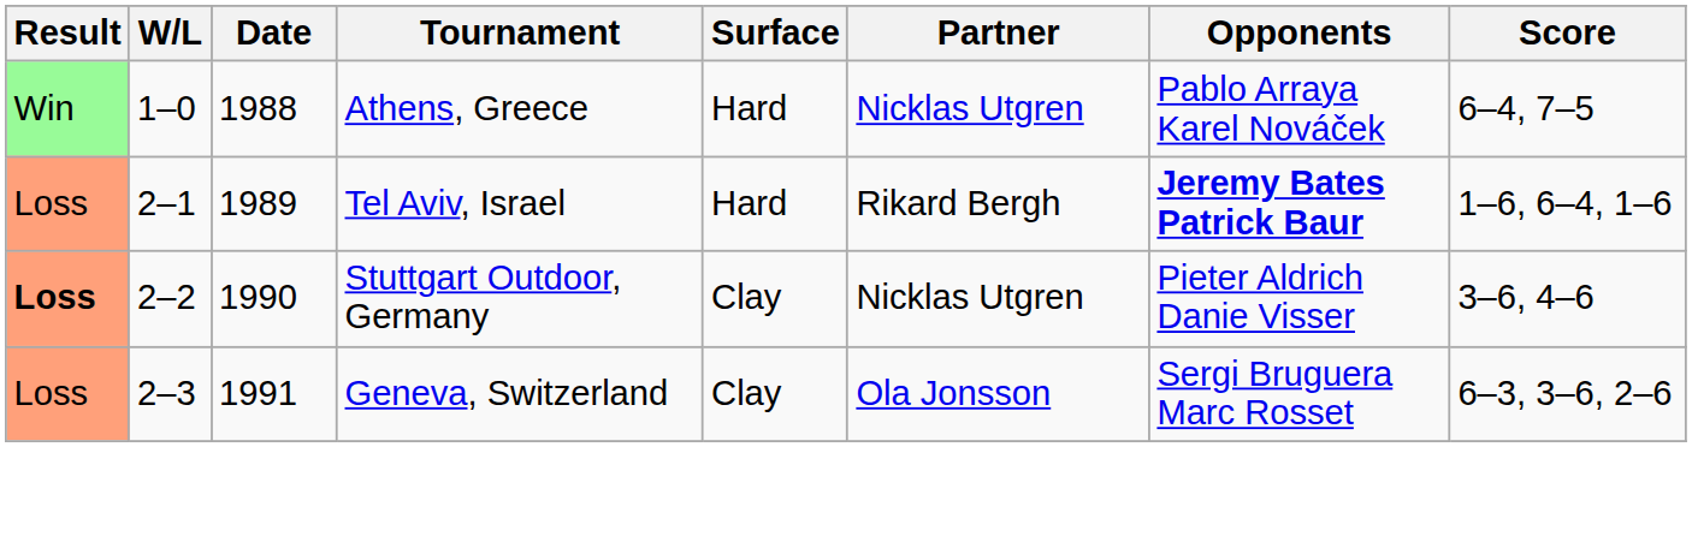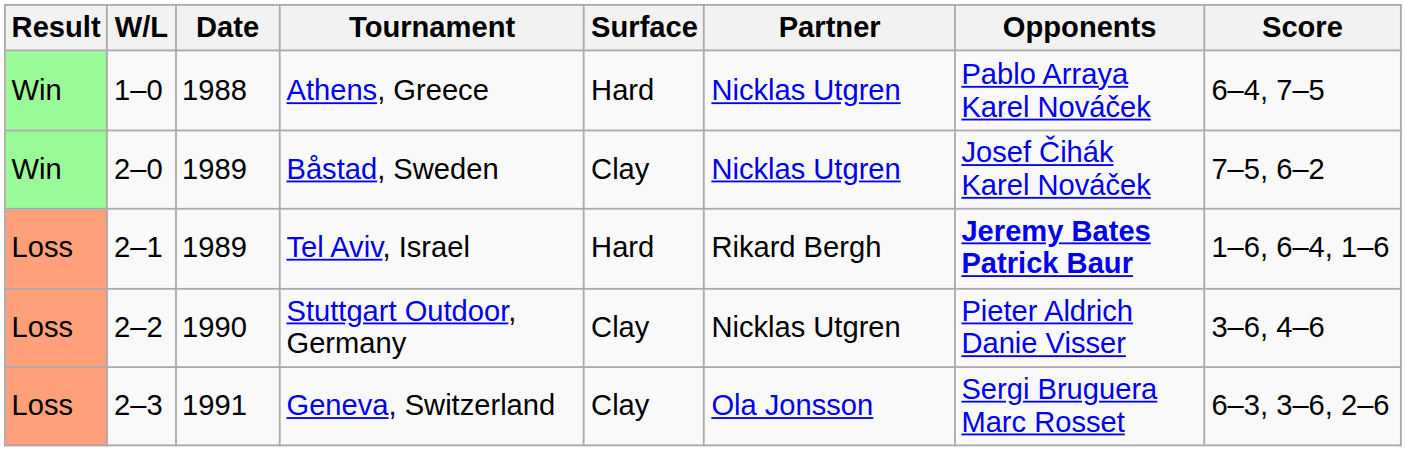+ row: Win | 2–0 | 1989 | Båstad, Sweden | Clay | Nicklas Utgren | Josef Čihák Karel Nováček | 7–5, 6–2
Stuttgart Outdoor, Germany | Result: bold -> normal
